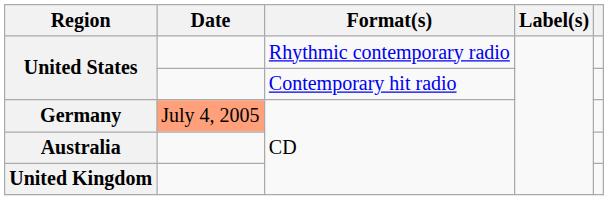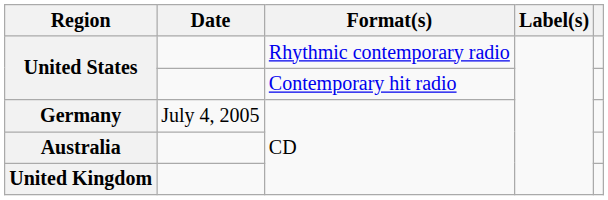Germany | Date: lightsalmon background -> no background
